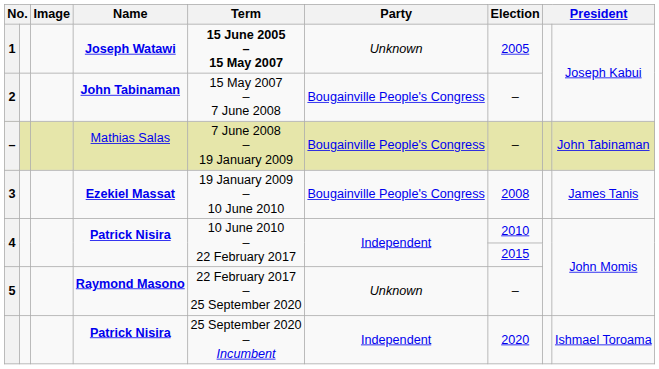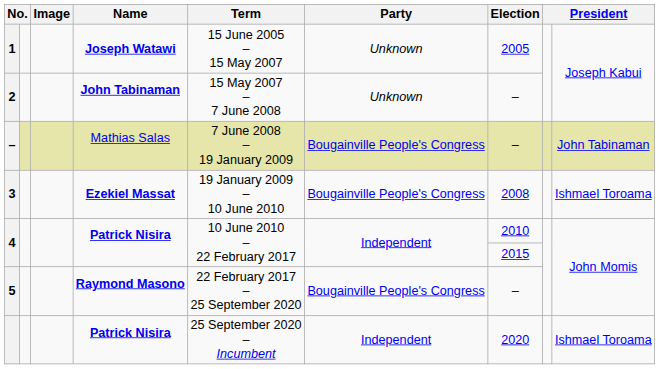1 | Term: bold -> normal
2 | Party: Bougainville People's Congress -> Unknown
3 | column 9: James Tanis -> Ishmael Toroama
5 | Party: Unknown -> Bougainville People's Congress
